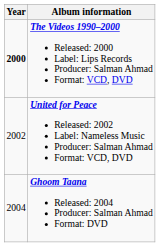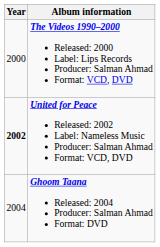row 2 | Year: bold -> normal
row 3 | Year: normal -> bold
